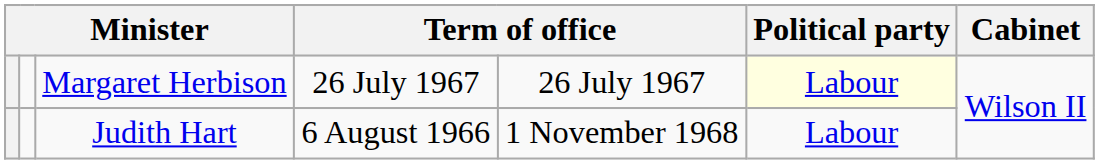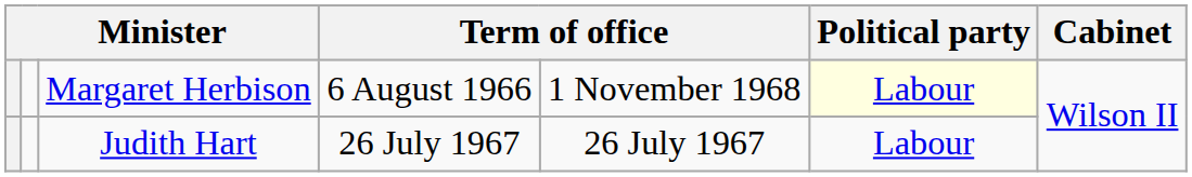Margaret Herbison | column 4: 26 July 1967 -> 6 August 1966
Margaret Herbison | column 5: 26 July 1967 -> 1 November 1968
Judith Hart | column 4: 6 August 1966 -> 26 July 1967
Judith Hart | column 5: 1 November 1968 -> 26 July 1967
